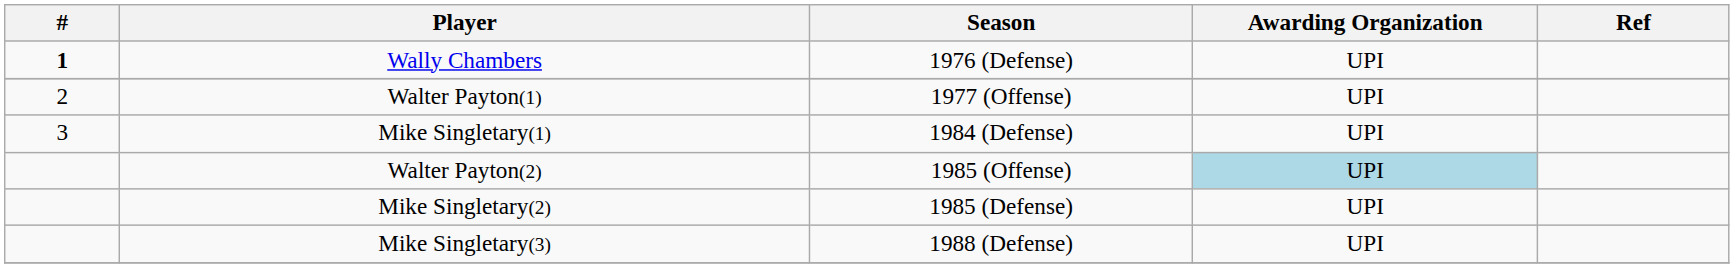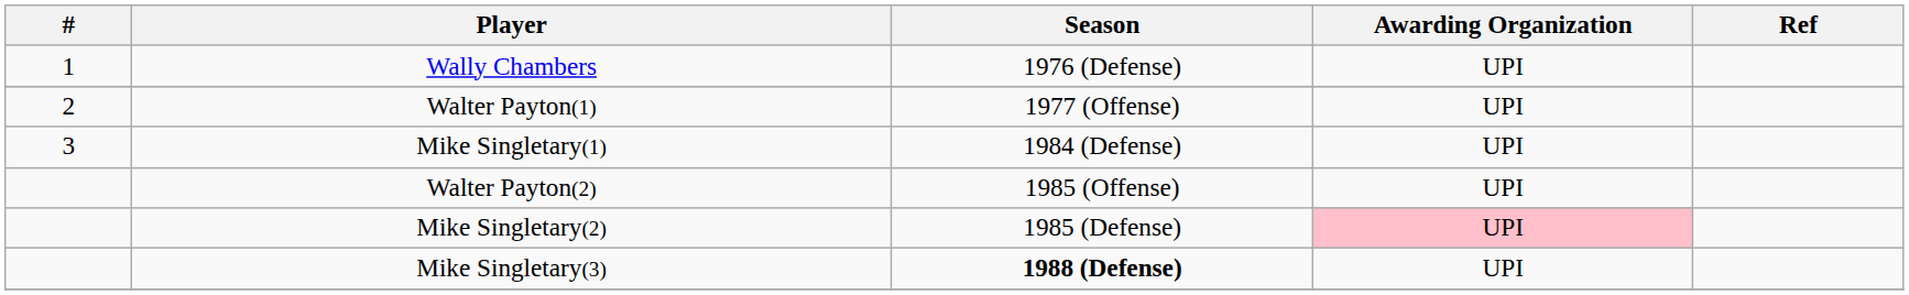Wally Chambers | #: bold -> normal
Walter Payton(2) | Awarding Organization: lightblue background -> no background
Mike Singletary(2) | Awarding Organization: no background -> pink background
Mike Singletary(3) | Season: normal -> bold
